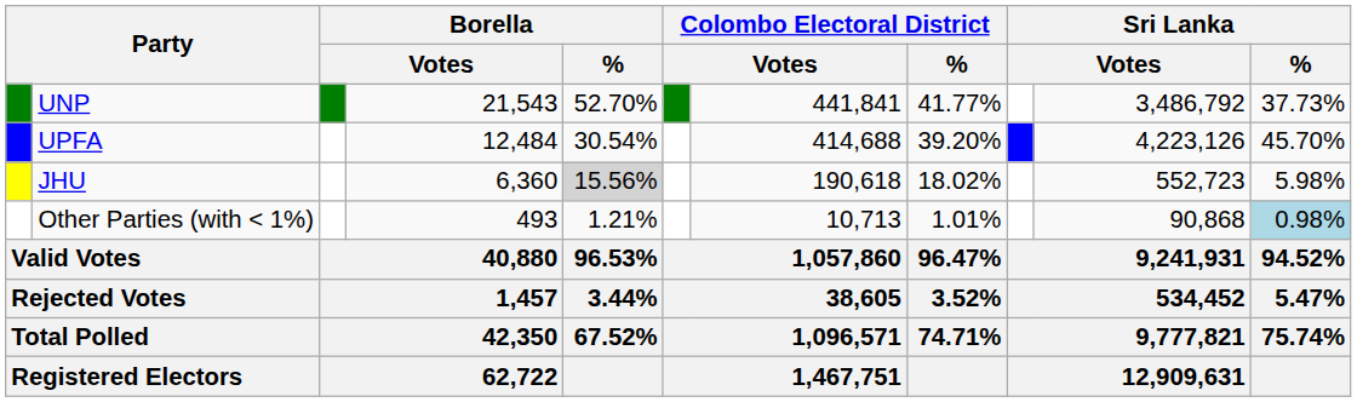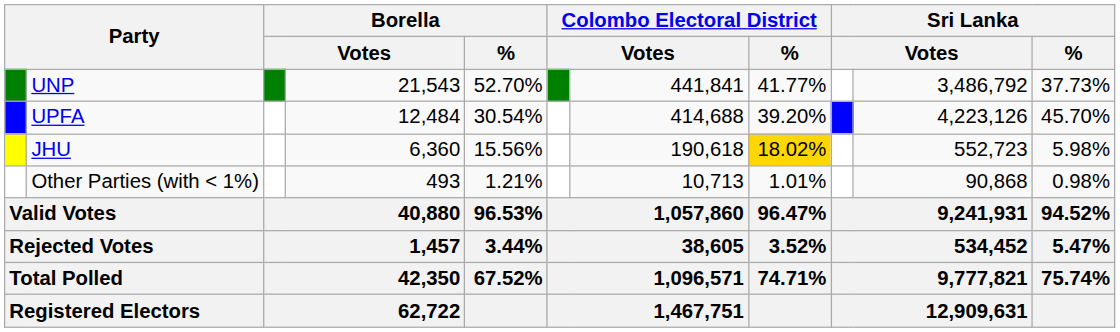JHU | Borella / %: lightgrey background -> no background
JHU | Colombo Electoral District / %: no background -> gold background
Other Parties (with < 1%) | Sri Lanka / %: lightblue background -> no background
